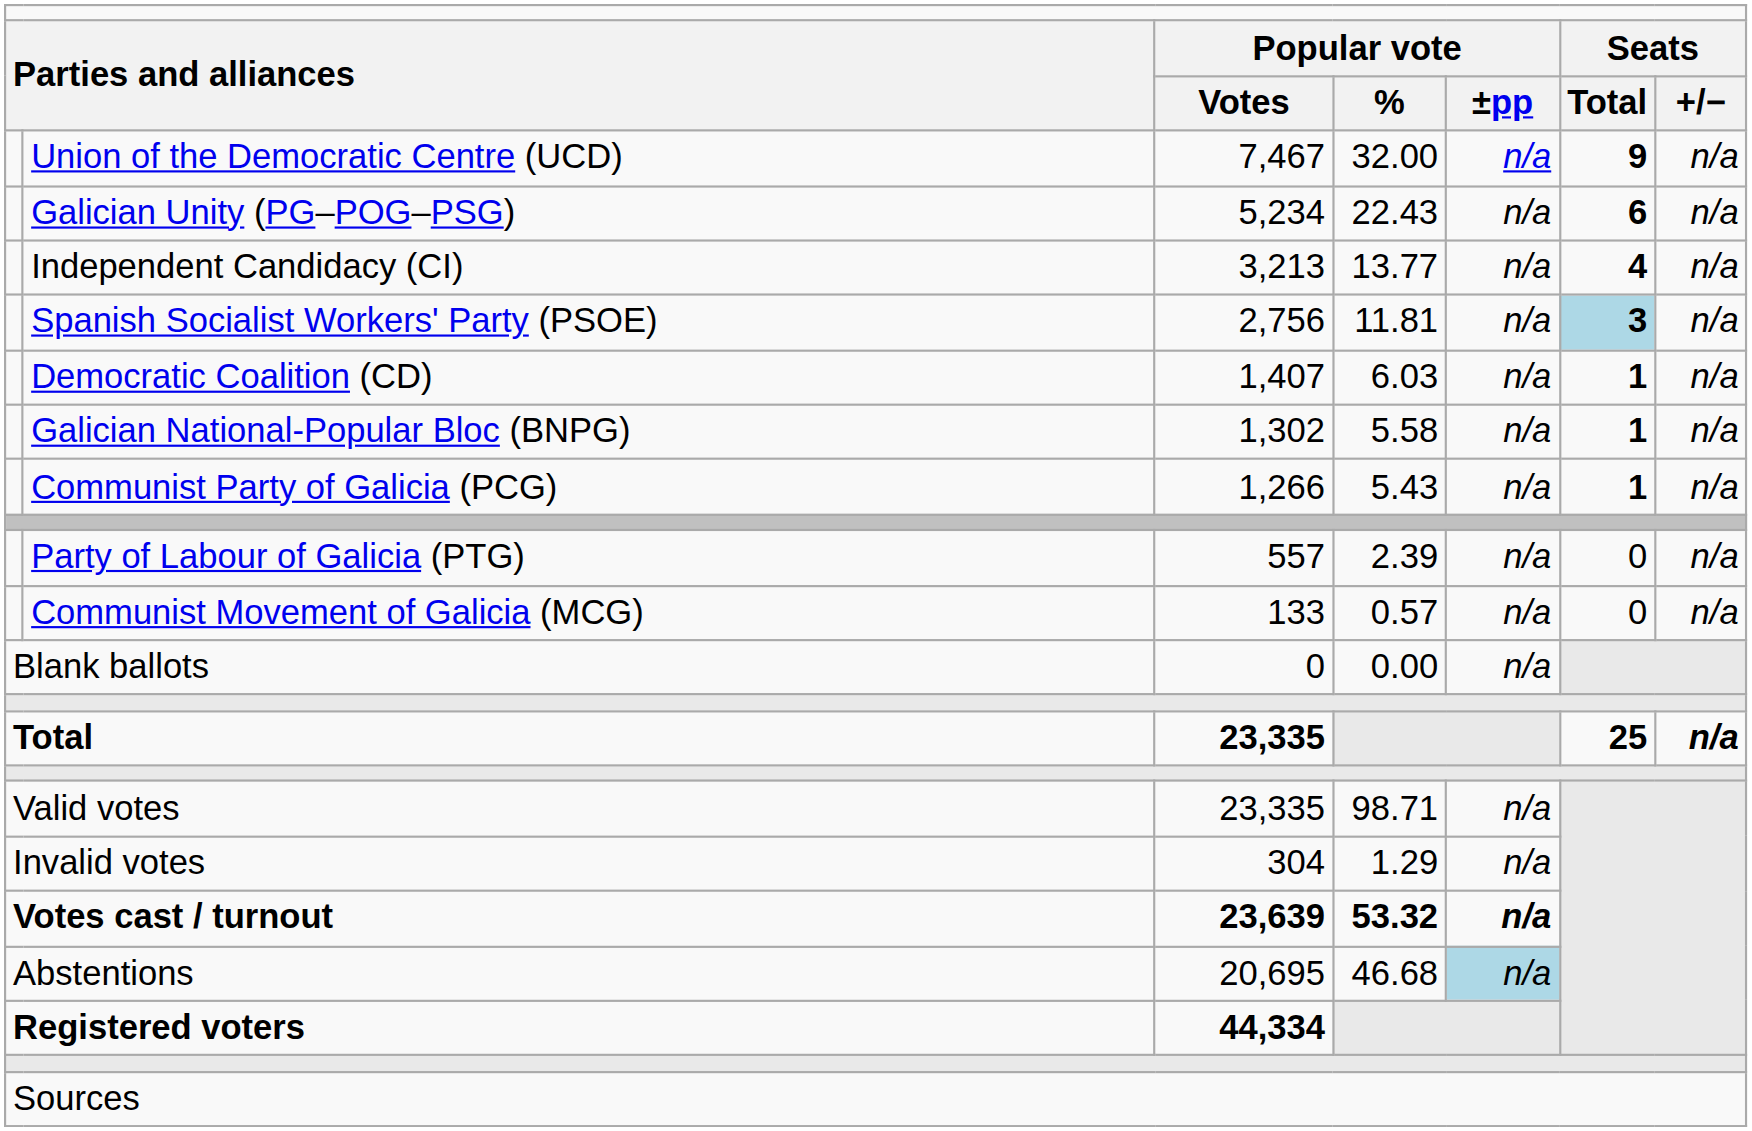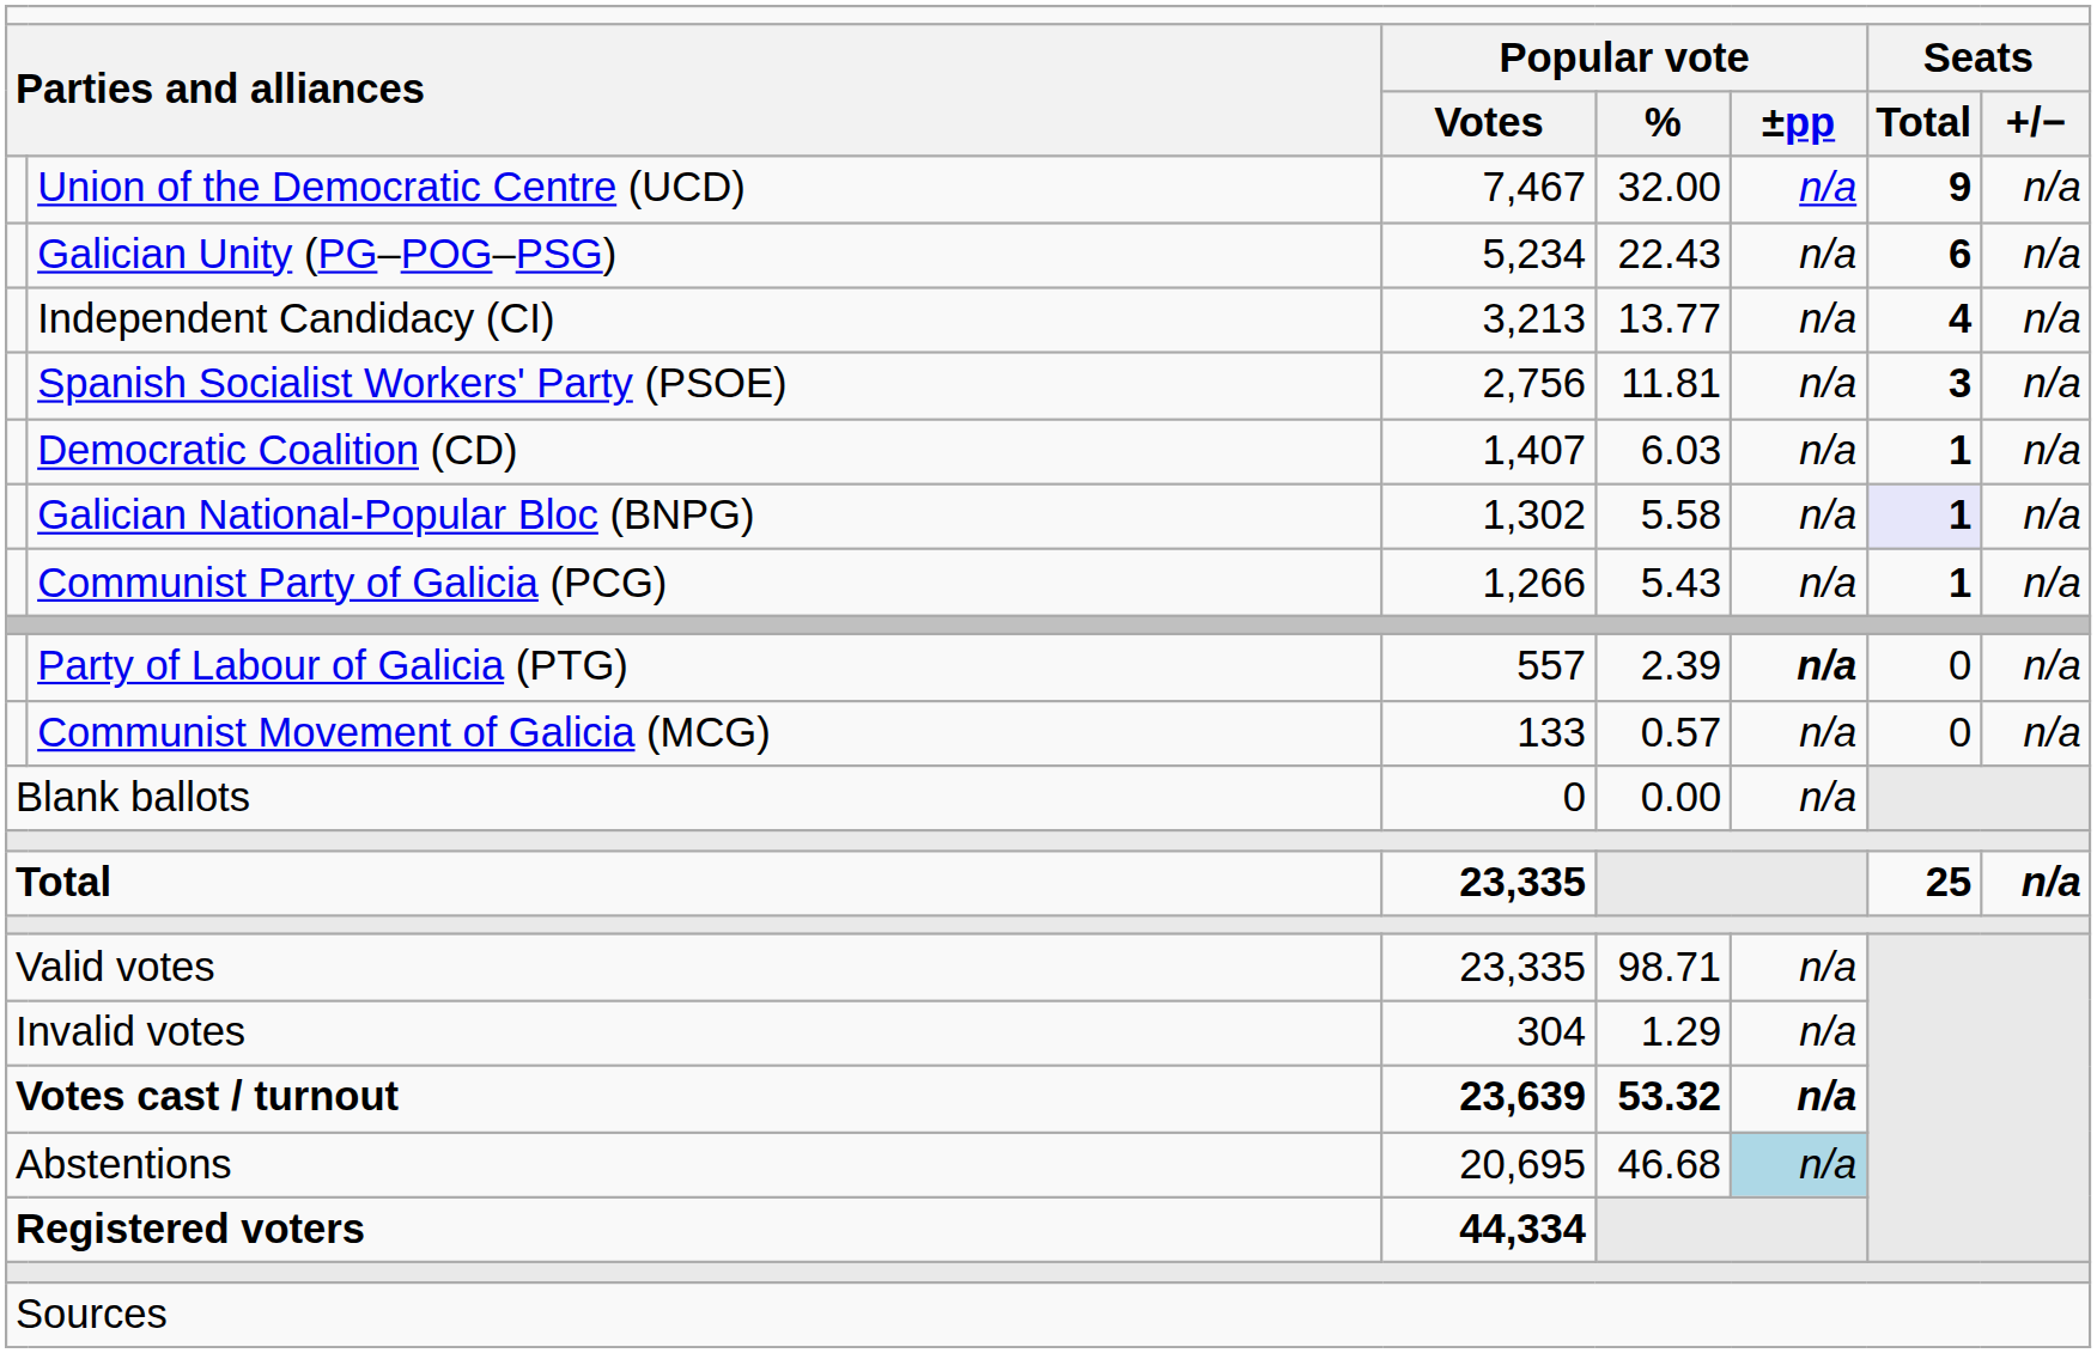Spanish Socialist Workers' Party (PSOE) | column 6: lightblue background -> no background
Galician National-Popular Bloc (BNPG) | column 6: no background -> lavender background
Party of Labour of Galicia (PTG) | column 5: normal -> bold
